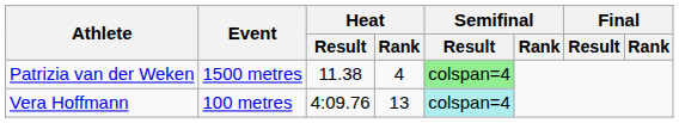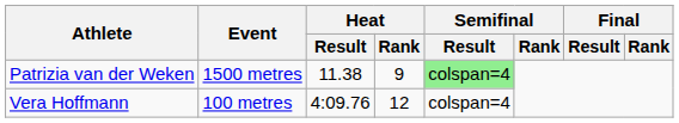Patrizia van der Weken | Heat / Rank: 4 -> 9
Vera Hoffmann | Heat / Rank: 13 -> 12
Vera Hoffmann | Semifinal / Result: paleturquoise background -> no background
